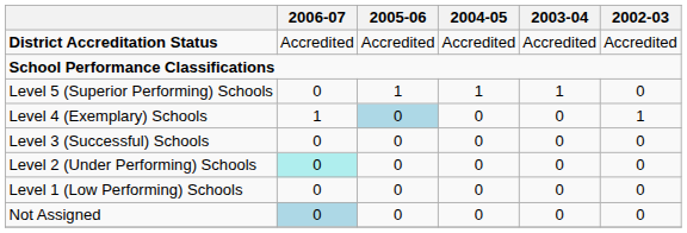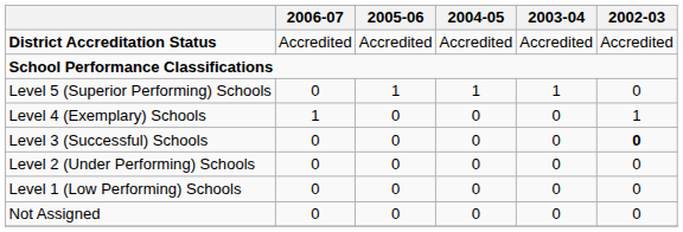Level 4 (Exemplary) Schools | 2005-06: lightblue background -> no background
Level 3 (Successful) Schools | 2002-03: normal -> bold
Level 2 (Under Performing) Schools | 2006-07: paleturquoise background -> no background
Not Assigned | 2006-07: lightblue background -> no background
